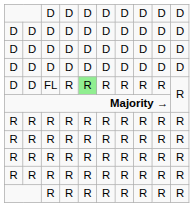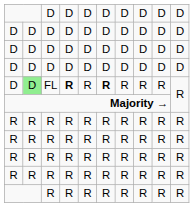D / FL | column 2: no background -> lightgreen background
D / FL | column 4: normal -> bold
D / FL | column 5: lightgreen background -> no background
D / FL | column 6: normal -> bold
